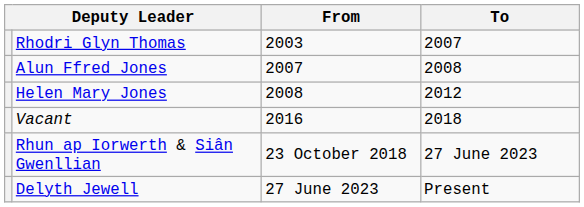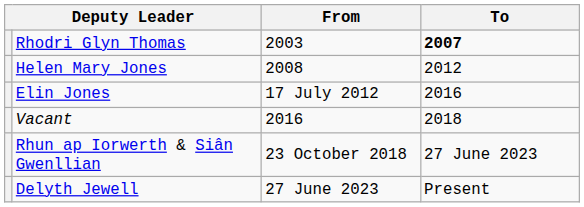Rhodri Glyn Thomas | To: normal -> bold
- row: Alun Ffred Jones | 2007 | 2008
+ row: Elin Jones | 17 July 2012 | 2016
